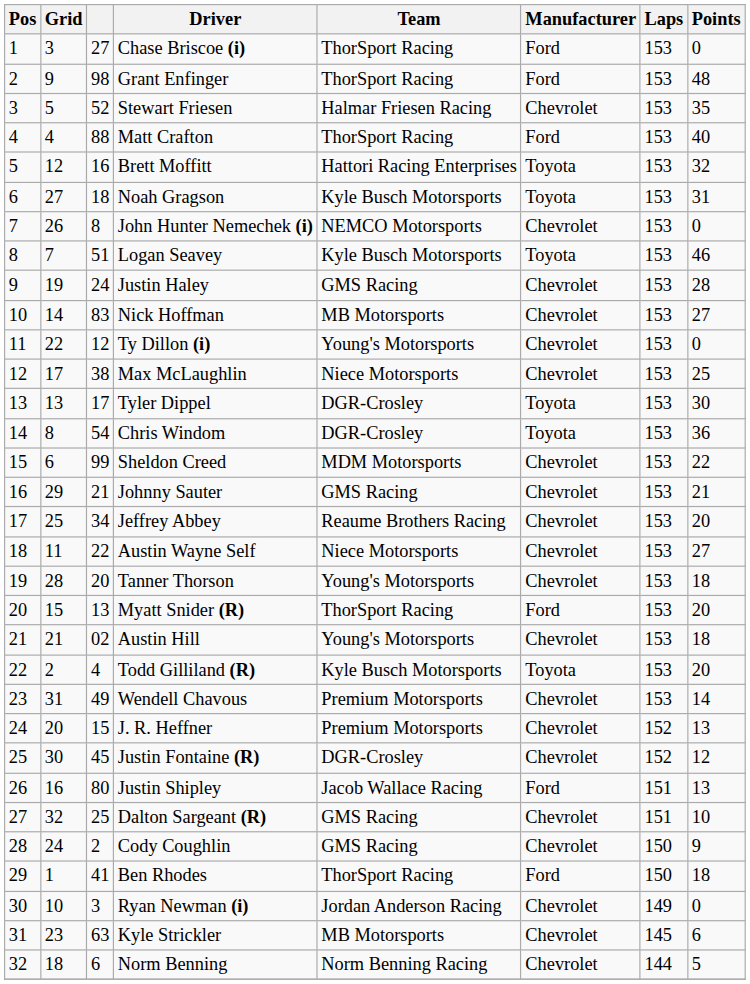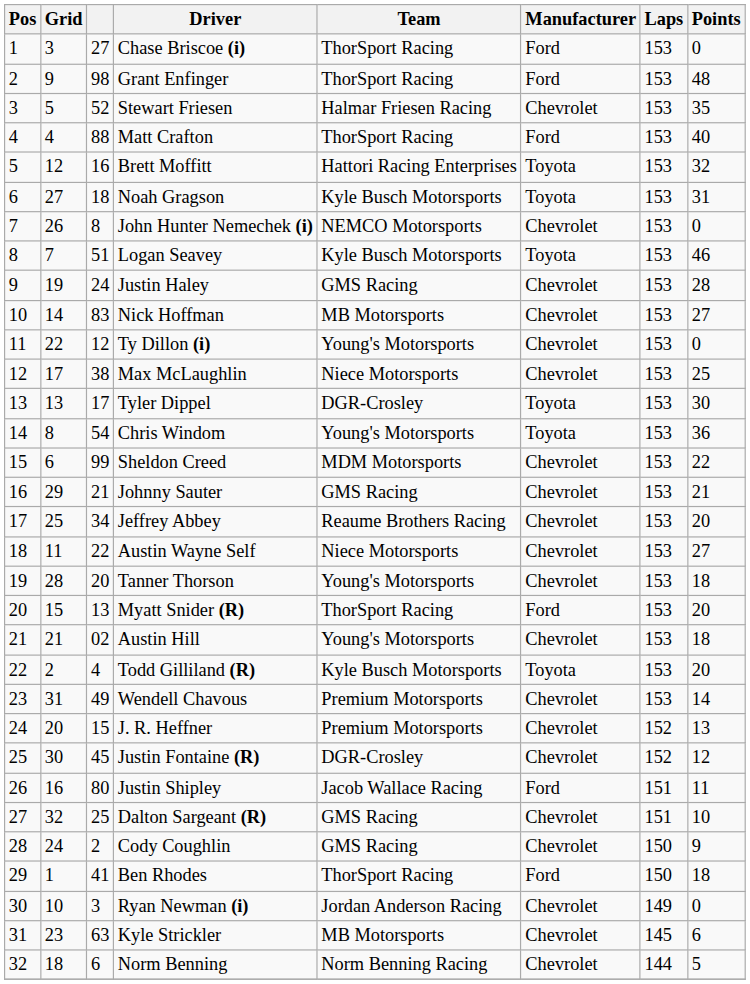Chris Windom | Team: DGR-Crosley -> Young's Motorsports
Justin Shipley | Points: 13 -> 11
